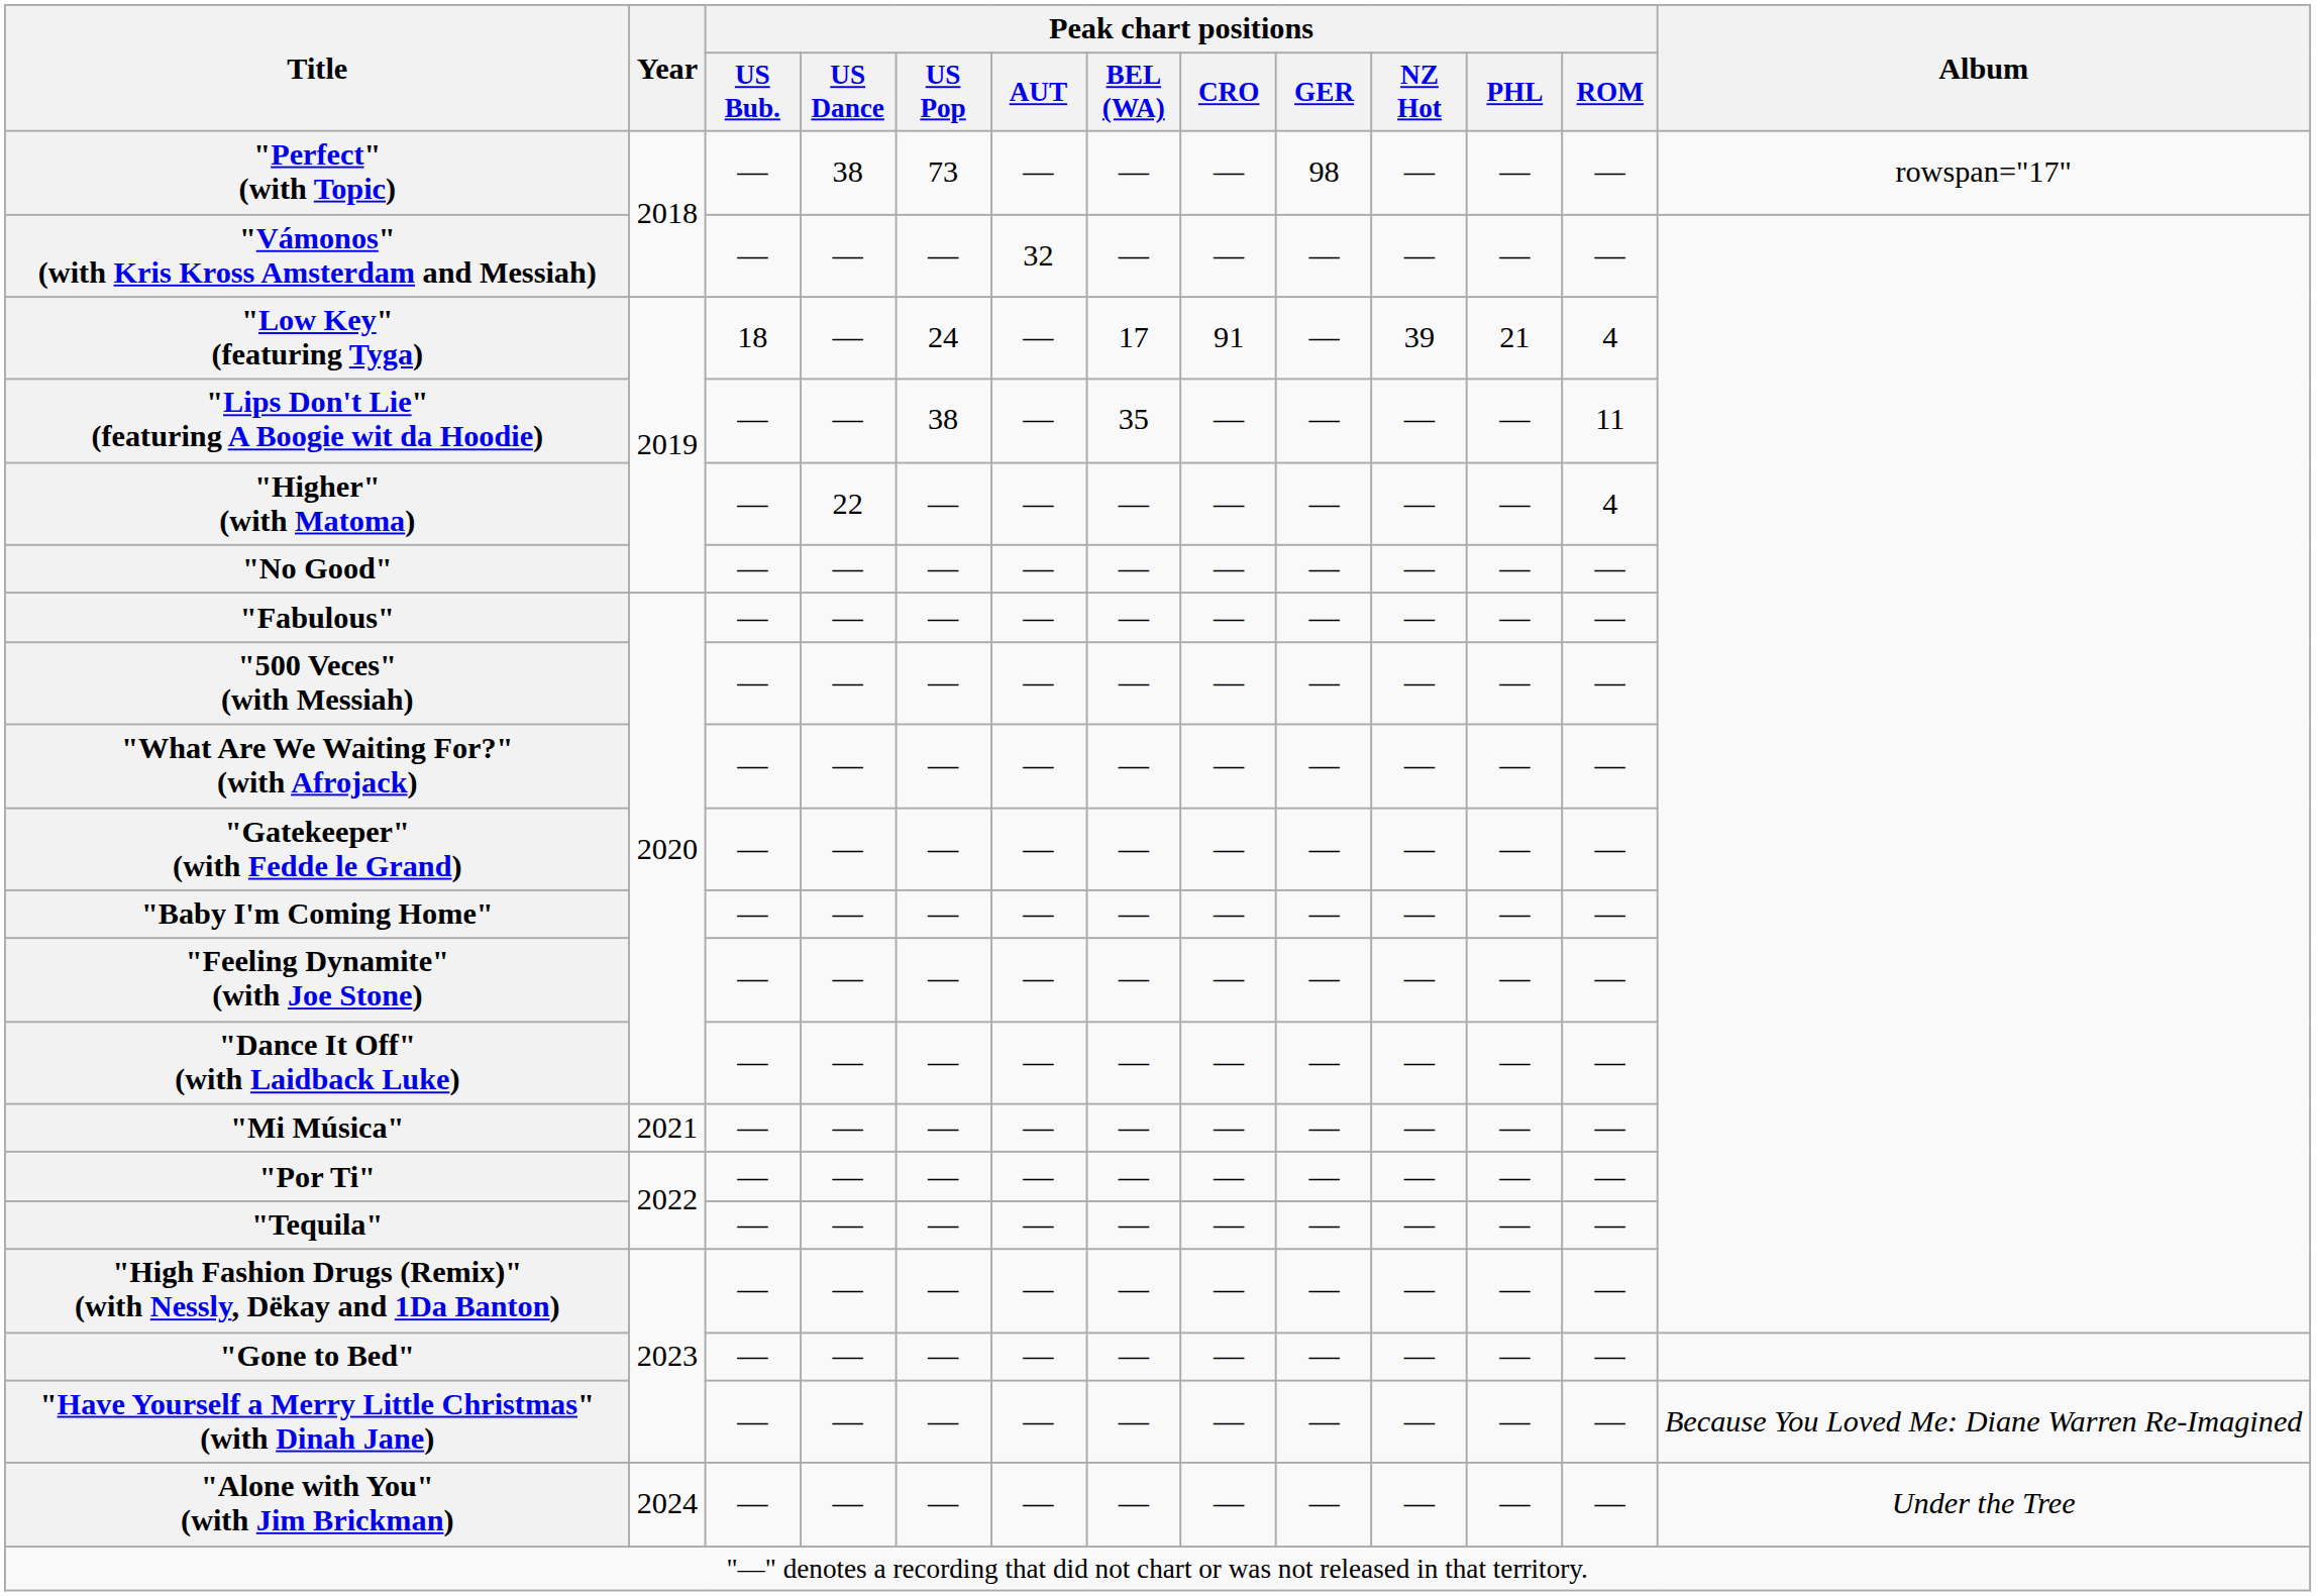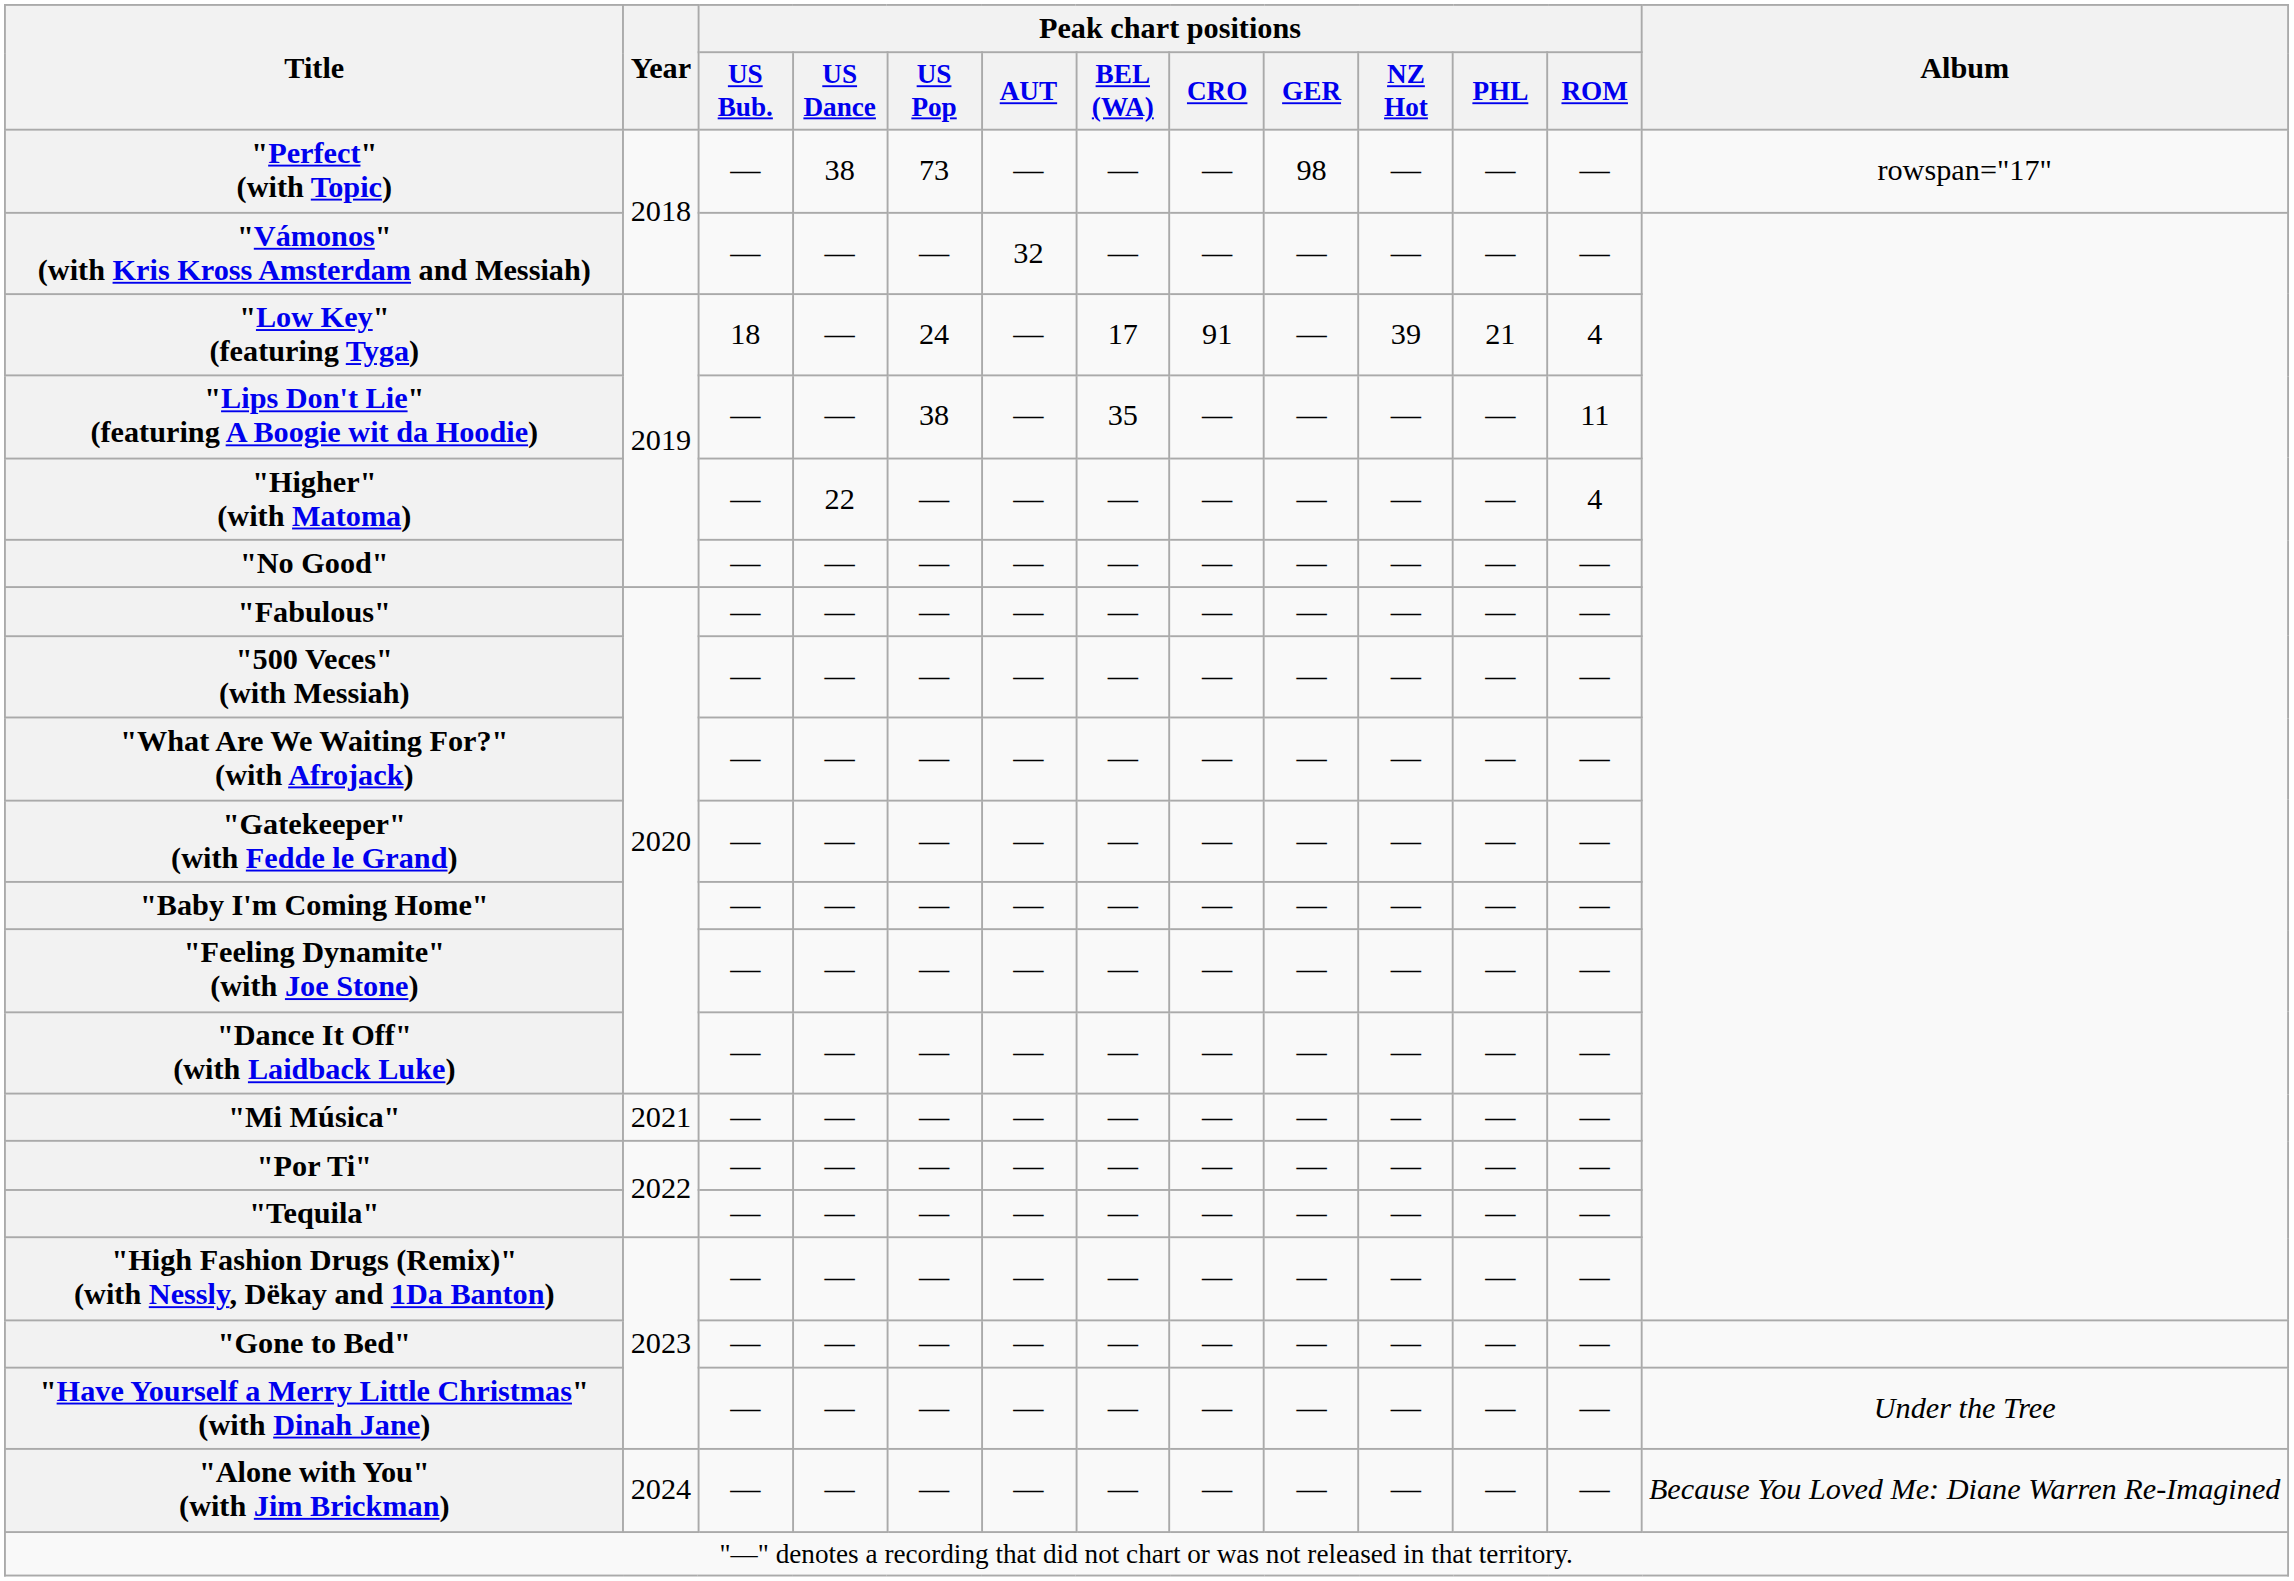"Have Yourself a Merry Little Christmas" (with Dinah Jane) | Album: Because You Loved Me: Diane Warren Re-Imagined -> Under the Tree
"Alone with You" (with Jim Brickman) | Album: Under the Tree -> Because You Loved Me: Diane Warren Re-Imagined
